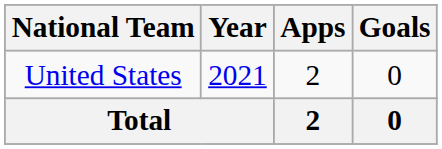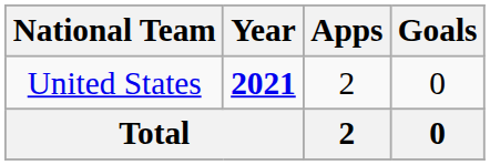United States | Year: normal -> bold
